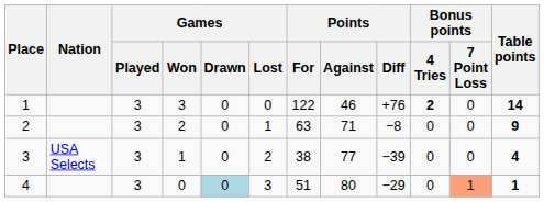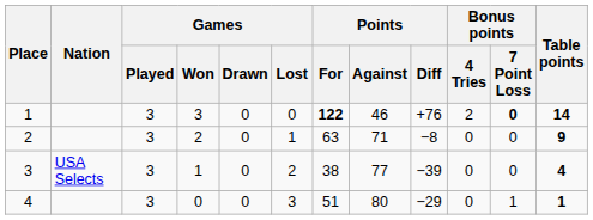row 3 | Points / For: normal -> bold
row 3 | Bonus points / 4 Tries: bold -> normal
row 3 | Bonus points / 7 Point Loss: normal -> bold
row 6 | Games / Drawn: lightblue background -> no background
row 6 | Bonus points / 7 Point Loss: lightsalmon background -> no background
